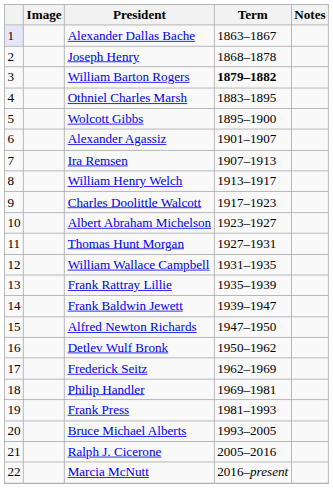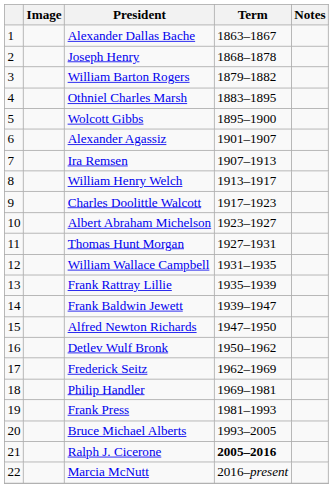Alexander Dallas Bache | column 1: lavender background -> no background
William Barton Rogers | Term: bold -> normal
Ralph J. Cicerone | Term: normal -> bold
